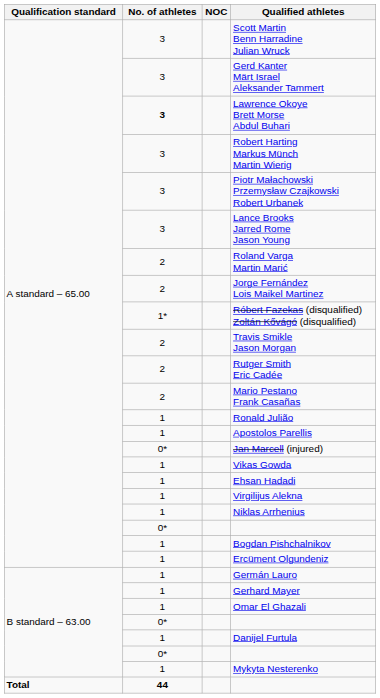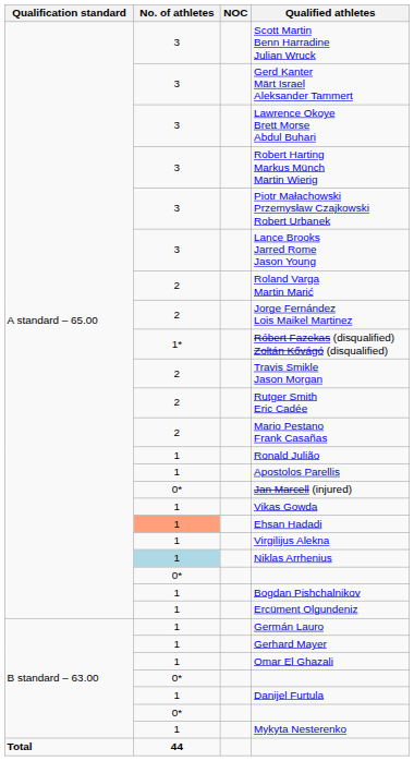Lawrence Okoye Brett Morse Abdul Buhari | No. of athletes: bold -> normal
Ehsan Hadadi | No. of athletes: no background -> lightsalmon background
Niklas Arrhenius | No. of athletes: no background -> lightblue background
